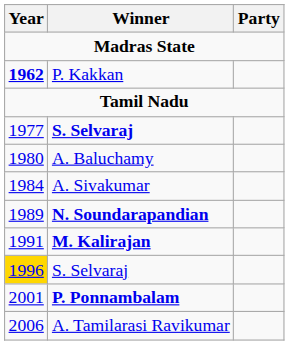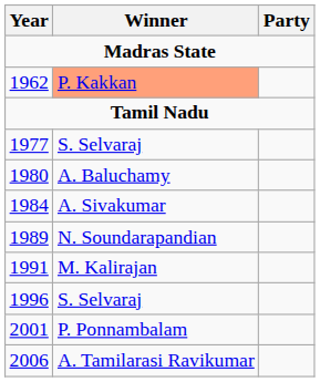P. Kakkan | Year: bold -> normal
P. Kakkan | Winner: no background -> lightsalmon background
1977 / S. Selvaraj | Winner: bold -> normal
N. Soundarapandian | Winner: bold -> normal
M. Kalirajan | Winner: bold -> normal
1996 / S. Selvaraj | Year: gold background -> no background
P. Ponnambalam | Winner: bold -> normal
